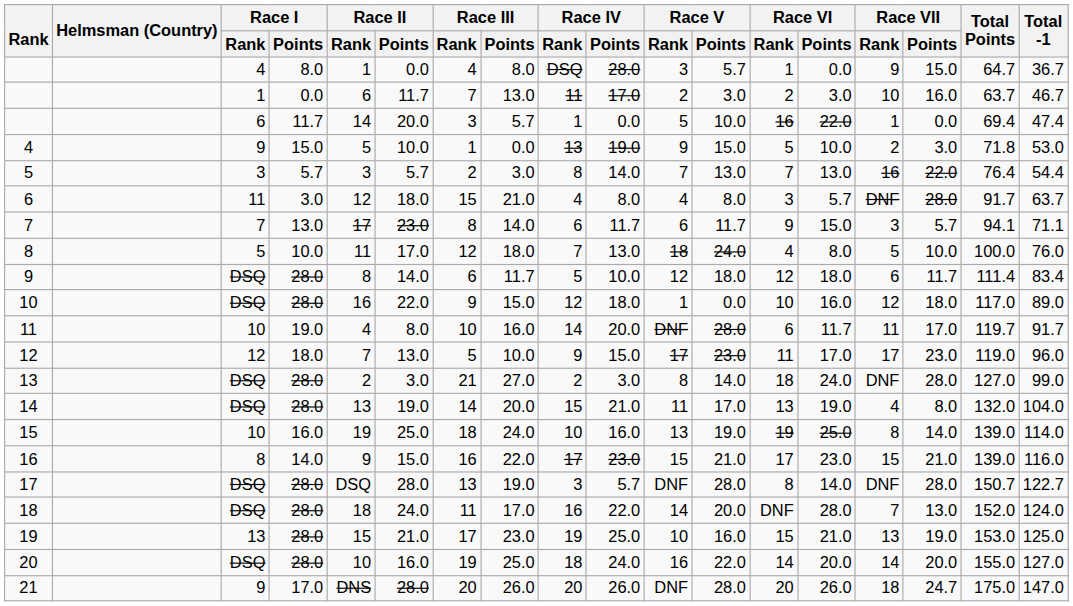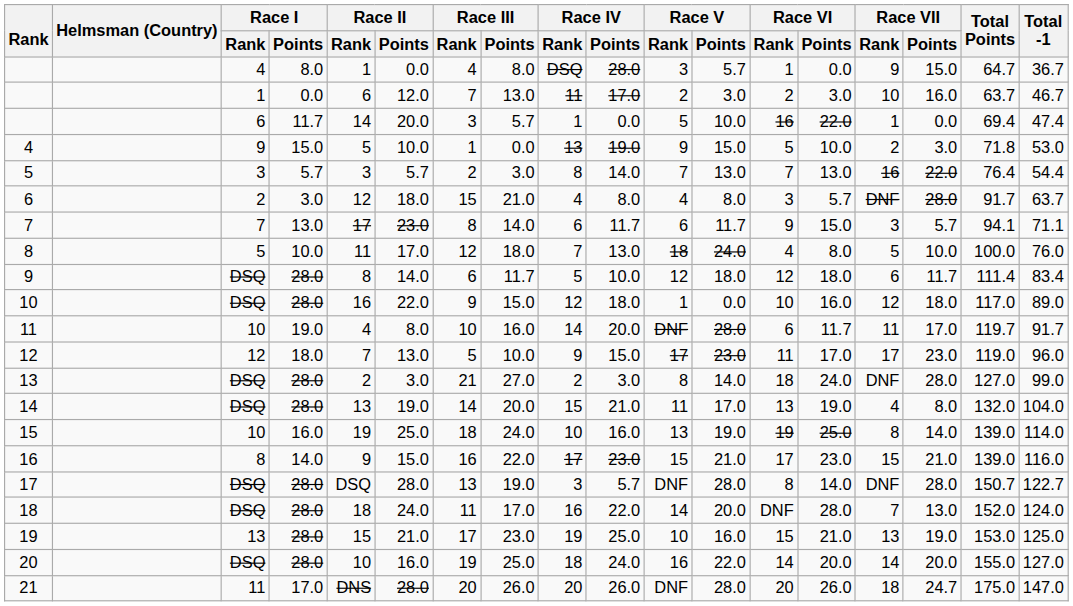row 4 | Race II / Points: 11.7 -> 12.0
row 8 | Race I / Rank: 11 -> 2
row 23 | Race I / Rank: 9 -> 11
